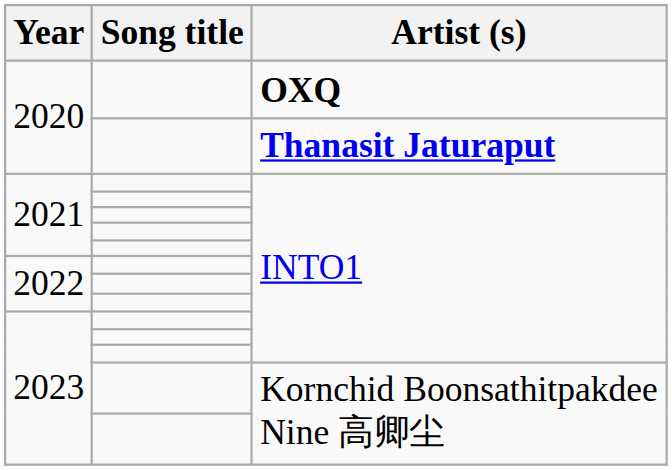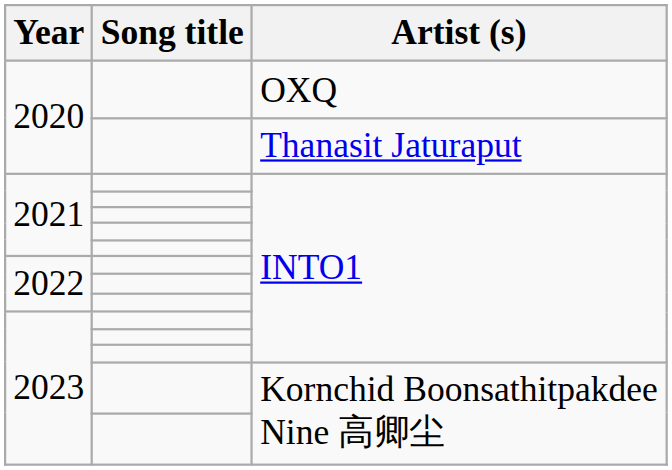2020 / OXQ | Artist (s): bold -> normal
2020 / Thanasit Jaturaput | Artist (s): bold -> normal
